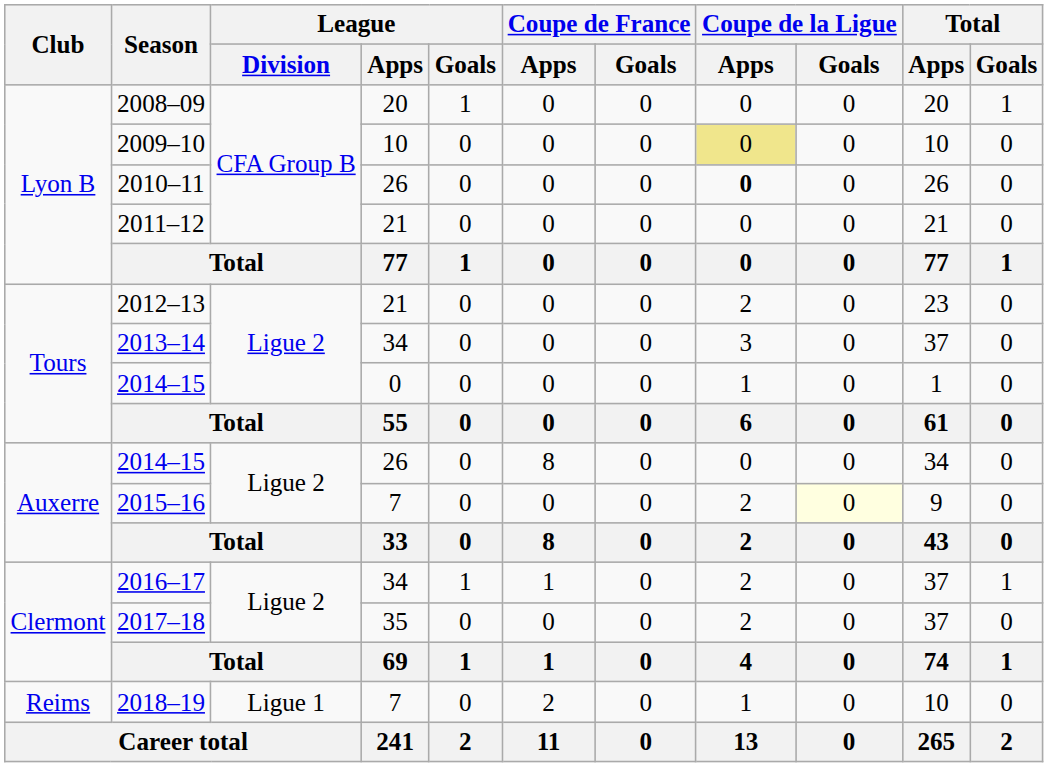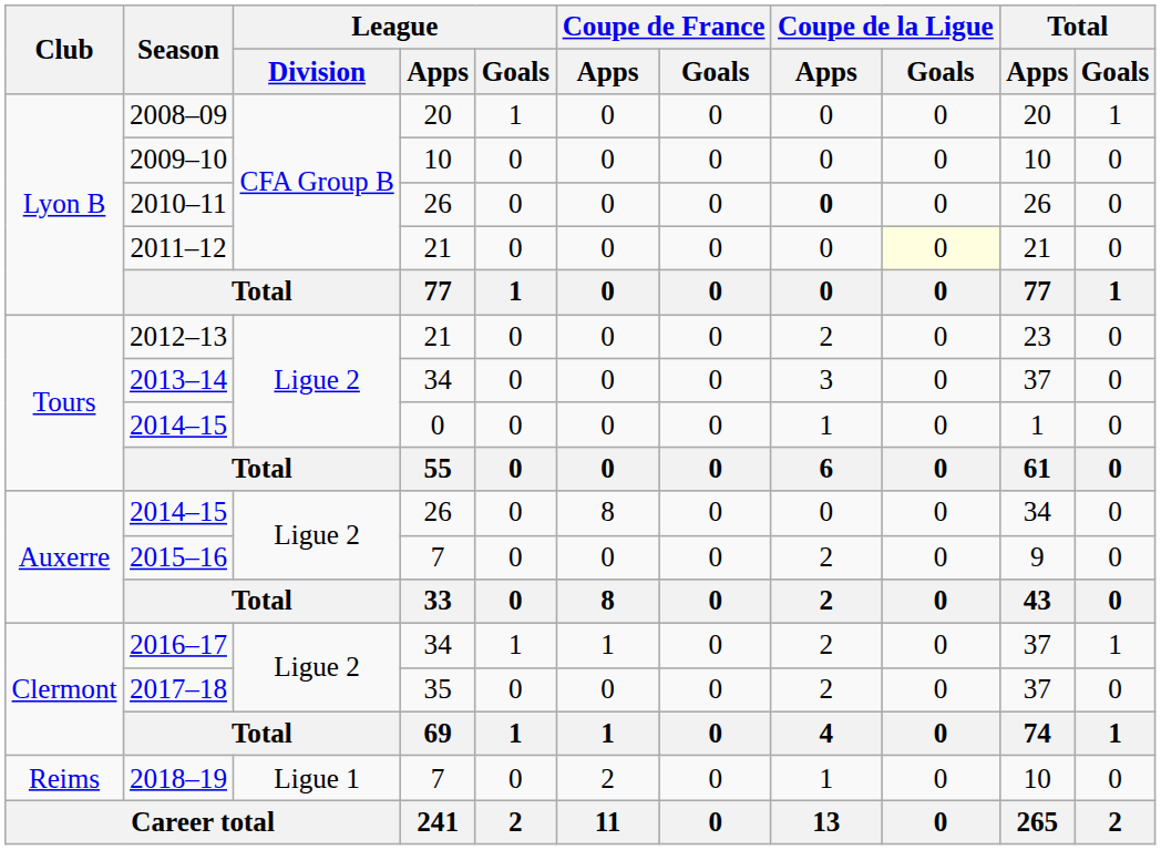2009–10 | Coupe de la Ligue / Apps: khaki background -> no background
2011–12 | Coupe de la Ligue / Goals: no background -> lightyellow background
2015–16 | Coupe de la Ligue / Goals: lightyellow background -> no background
